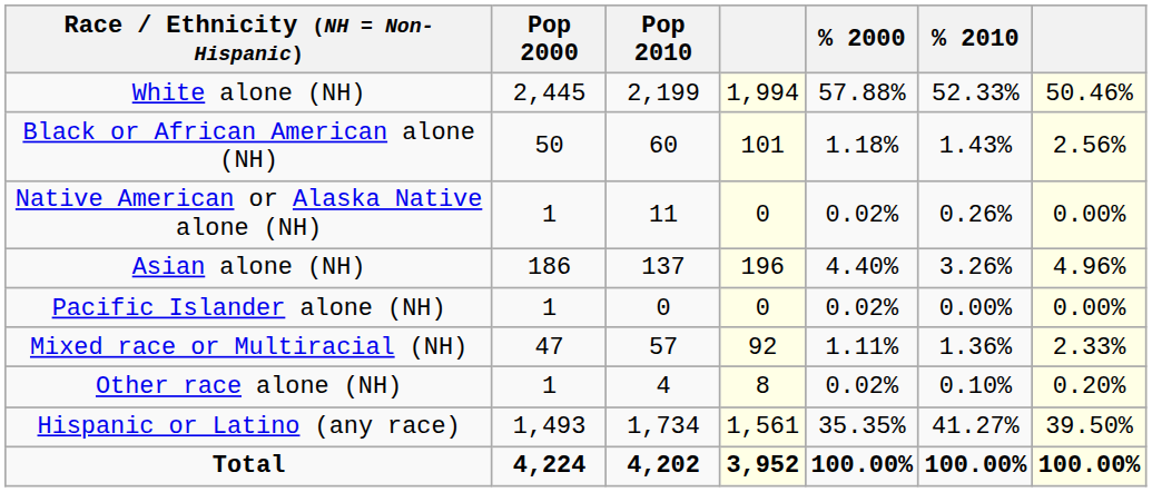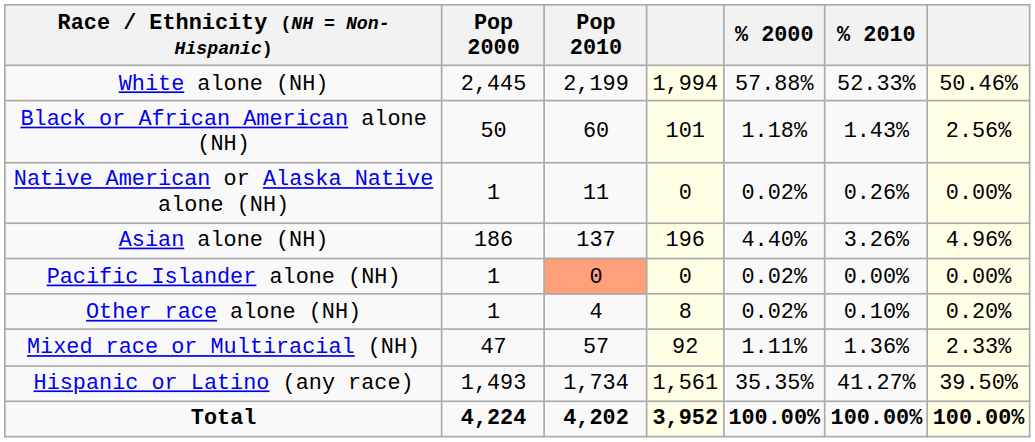Pacific Islander alone (NH) | Pop 2010: no background -> lightsalmon background
rows swapped: Other race alone (NH) <-> Mixed race or Multiracial (NH)
